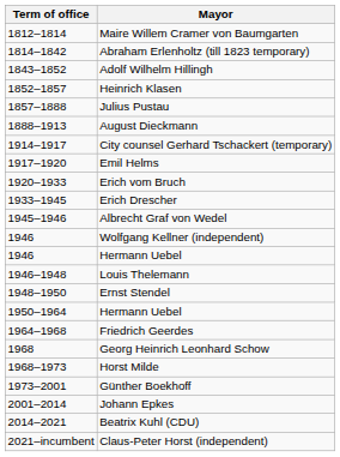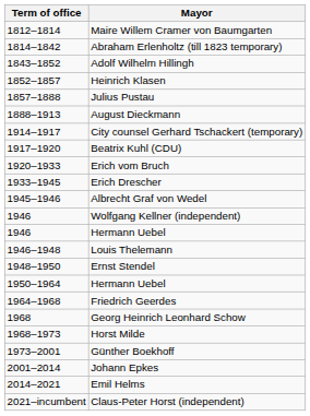row 9 | Mayor: Emil Helms -> Beatrix Kuhl (CDU)
row 23 | Mayor: Beatrix Kuhl (CDU) -> Emil Helms
